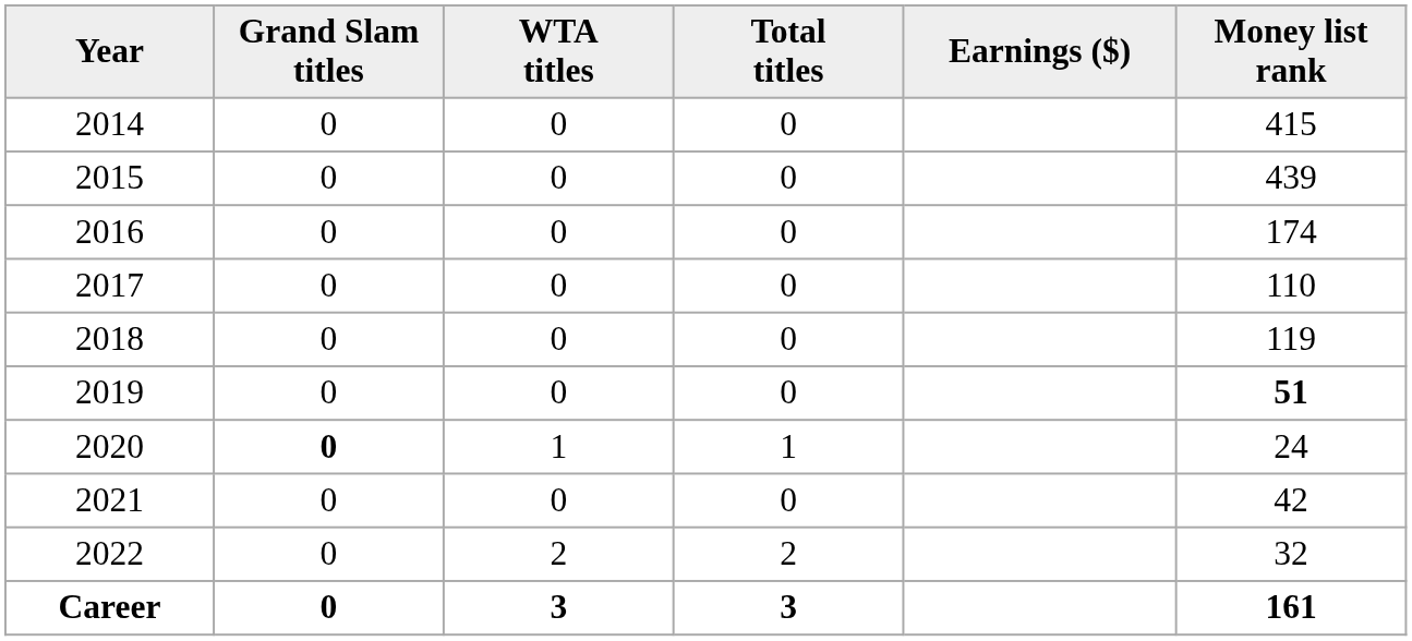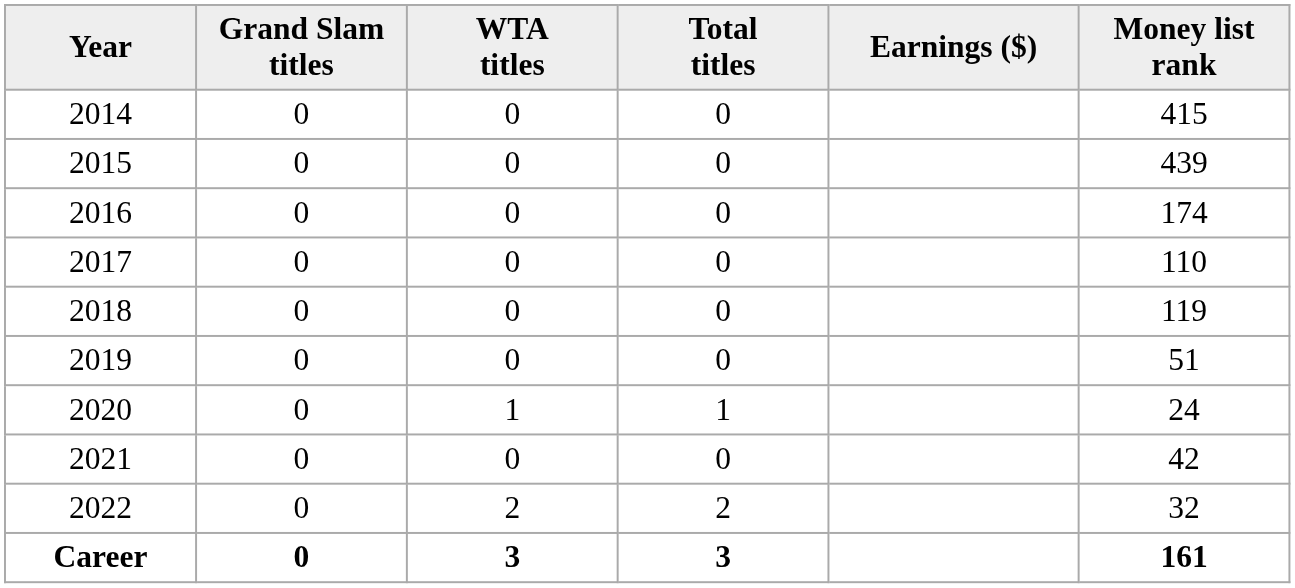2019 | column 6: bold -> normal
2020 | column 2: bold -> normal
